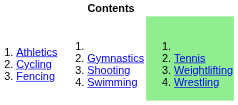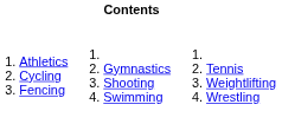Athletics Cycling Fencing | column 3: lightgreen background -> no background
